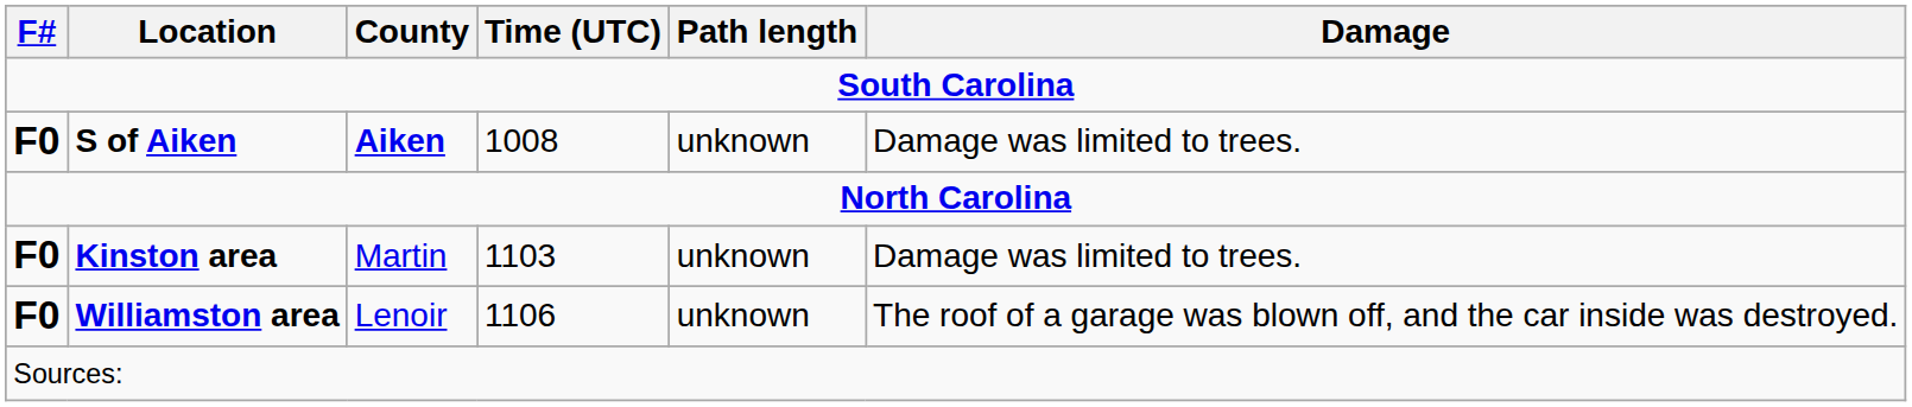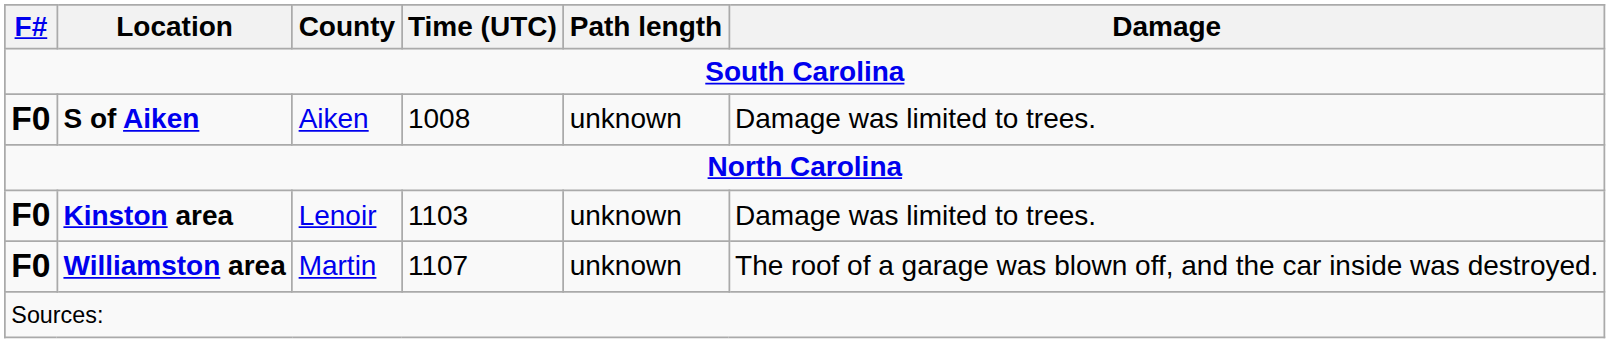S of Aiken | County: bold -> normal
Kinston area | County: Martin -> Lenoir
Williamston area | County: Lenoir -> Martin
Williamston area | Time (UTC): 1106 -> 1107
